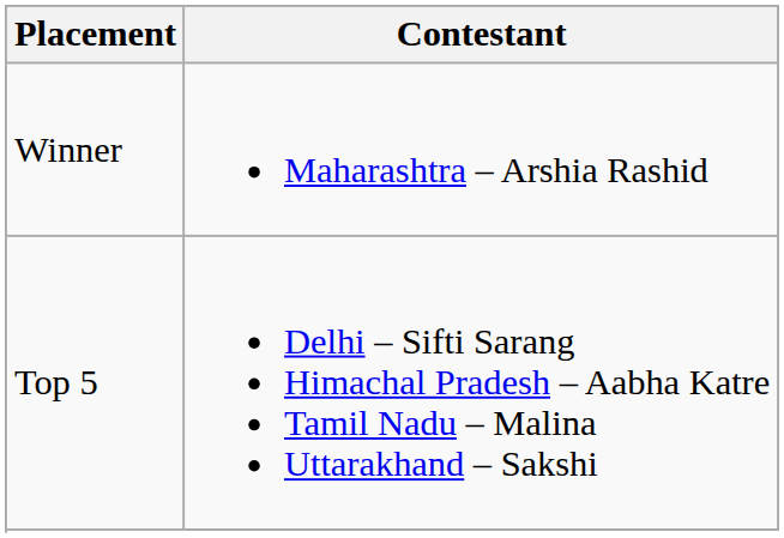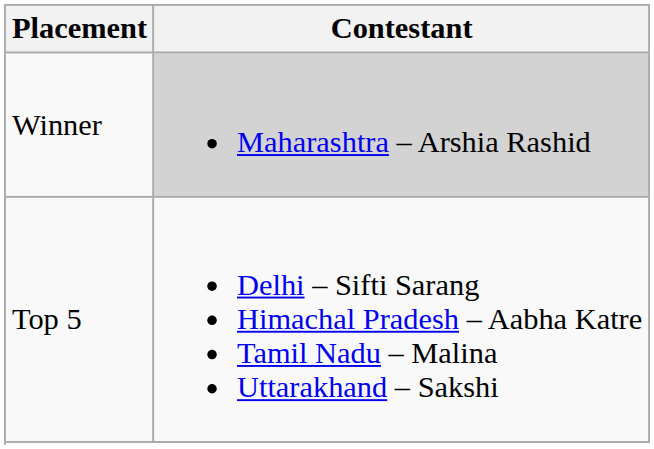row 2 | Contestant: no background -> lightgrey background
